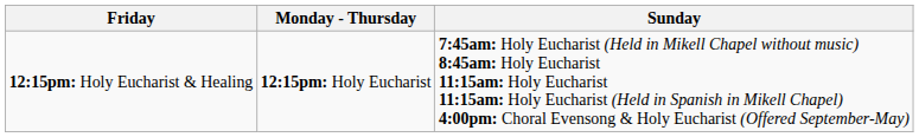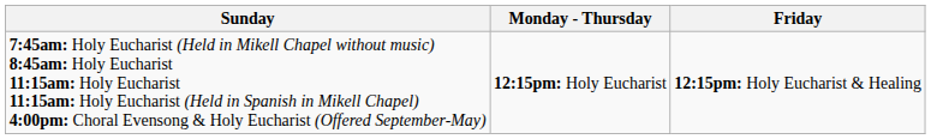columns swapped: Sunday <-> Friday
